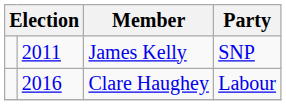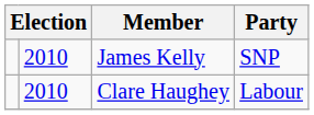James Kelly | column 2: 2011 -> 2010
Clare Haughey | column 2: 2016 -> 2010
